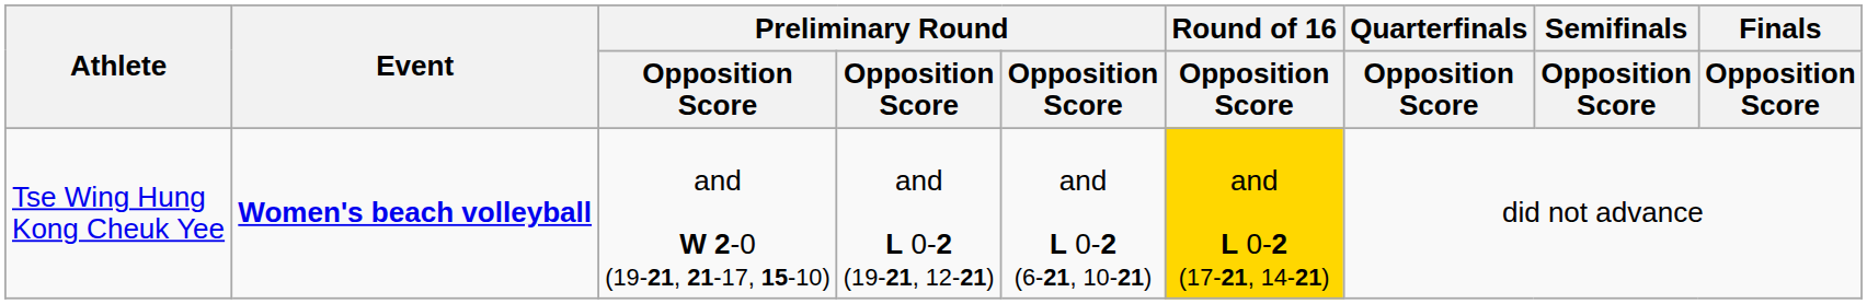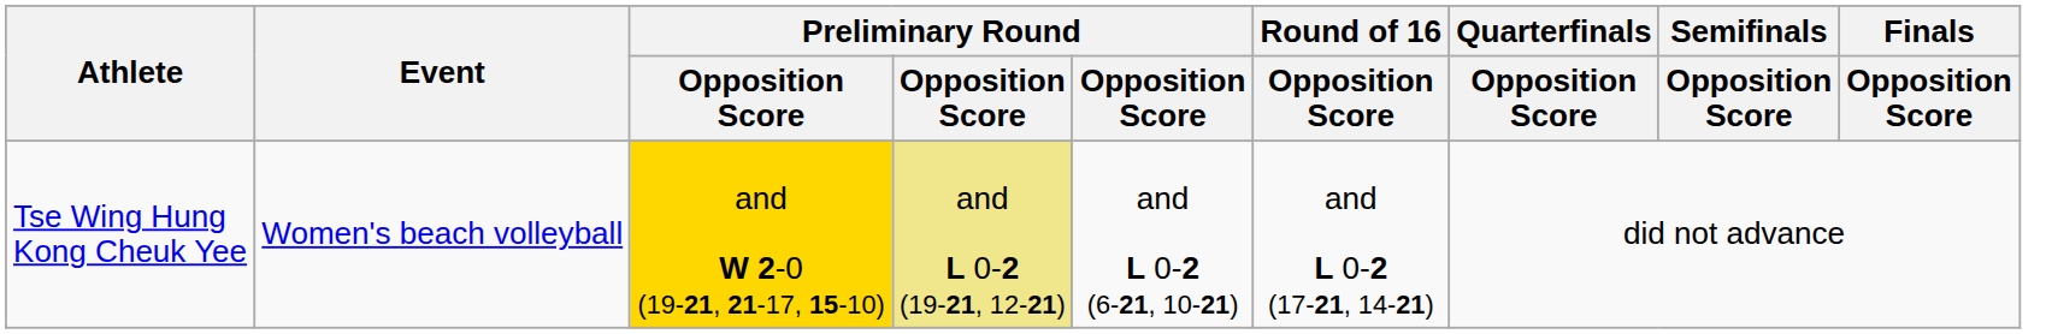Tse Wing Hung Kong Cheuk Yee | Event: bold -> normal
Tse Wing Hung Kong Cheuk Yee | column 3: no background -> gold background
Tse Wing Hung Kong Cheuk Yee | column 4: no background -> khaki background
Tse Wing Hung Kong Cheuk Yee | Round of 16 / Opposition Score: gold background -> no background
